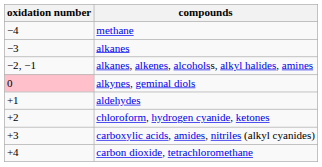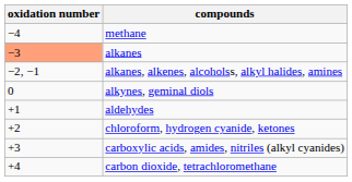alkanes | oxidation number: no background -> lightsalmon background
alkynes, geminal diols | oxidation number: pink background -> no background
